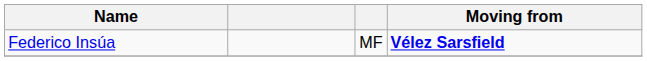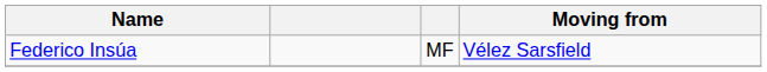Federico Insúa | Moving from: bold -> normal
